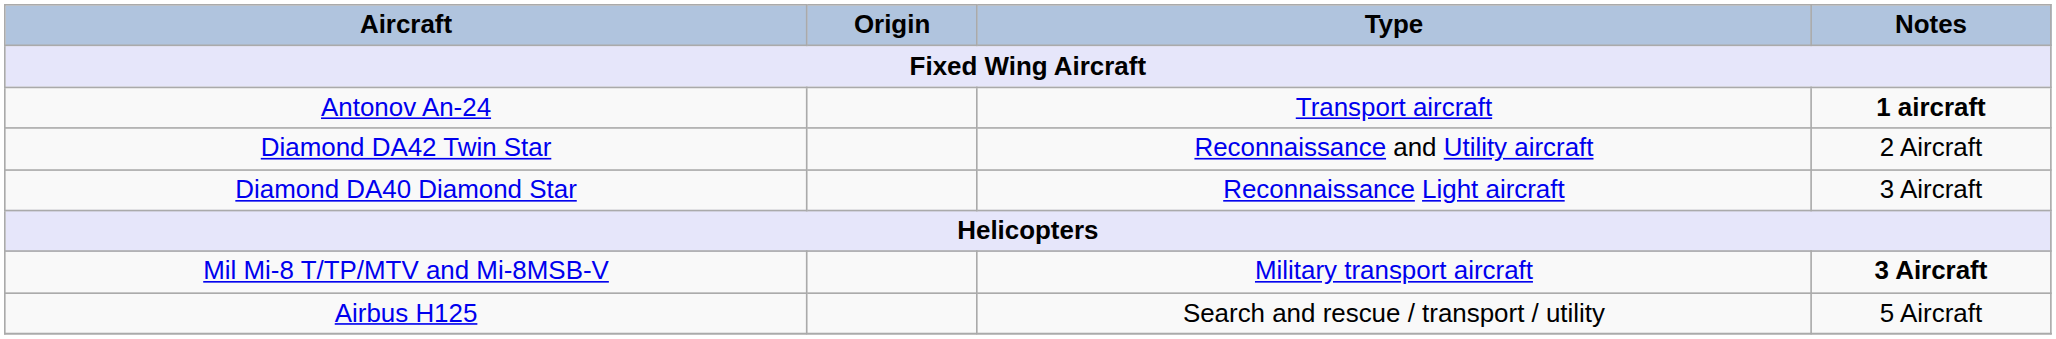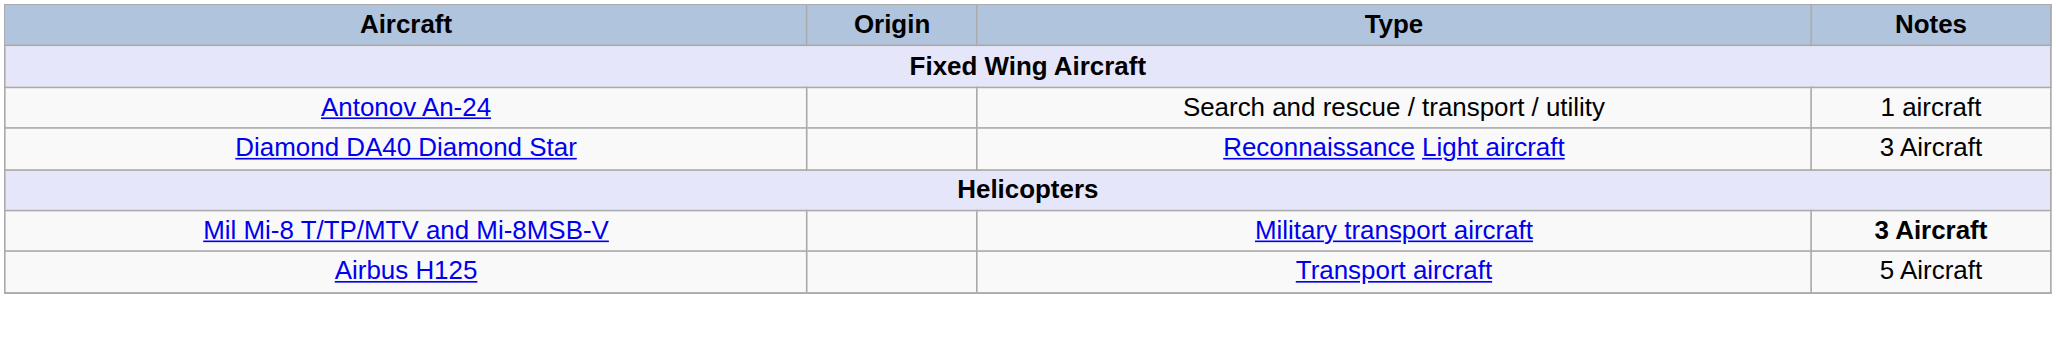Antonov An-24 | Type: Transport aircraft -> Search and rescue / transport / utility
Antonov An-24 | Notes: bold -> normal
- row: Diamond DA42 Twin Star | Reconnaissance and Utility aircraft | 2 Aircraft
Airbus H125 | Type: Search and rescue / transport / utility -> Transport aircraft
